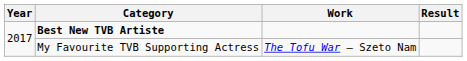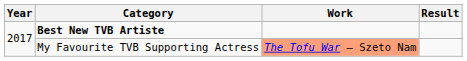My Favourite TVB Supporting Actress | Work: no background -> lightsalmon background
